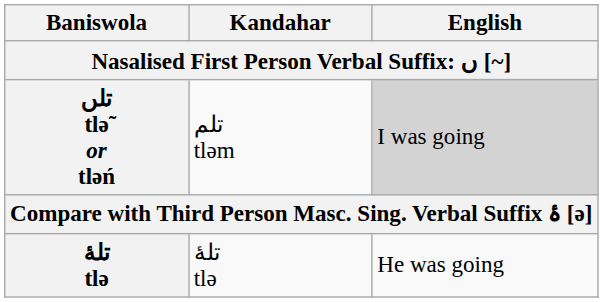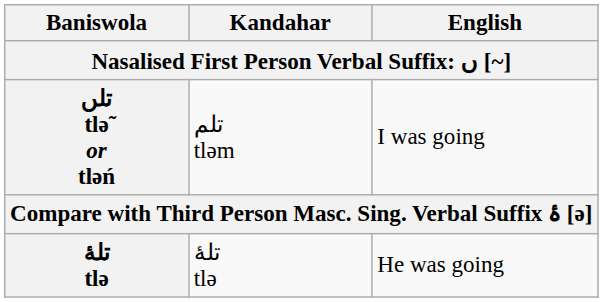تلں tlə̃ or tləń | English: lightgrey background -> no background
